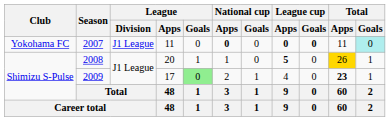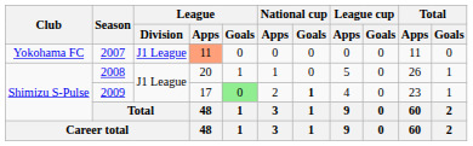2007 | League / Apps: no background -> lightsalmon background
2007 | National cup / Apps: bold -> normal
2007 | League cup / Apps: bold -> normal
2007 | League cup / Goals: bold -> normal
2007 | Total / Goals: paleturquoise background -> no background
2008 | League cup / Apps: bold -> normal
2008 | Total / Apps: gold background -> no background
2009 | National cup / Goals: normal -> bold
2009 | Total / Apps: bold -> normal
